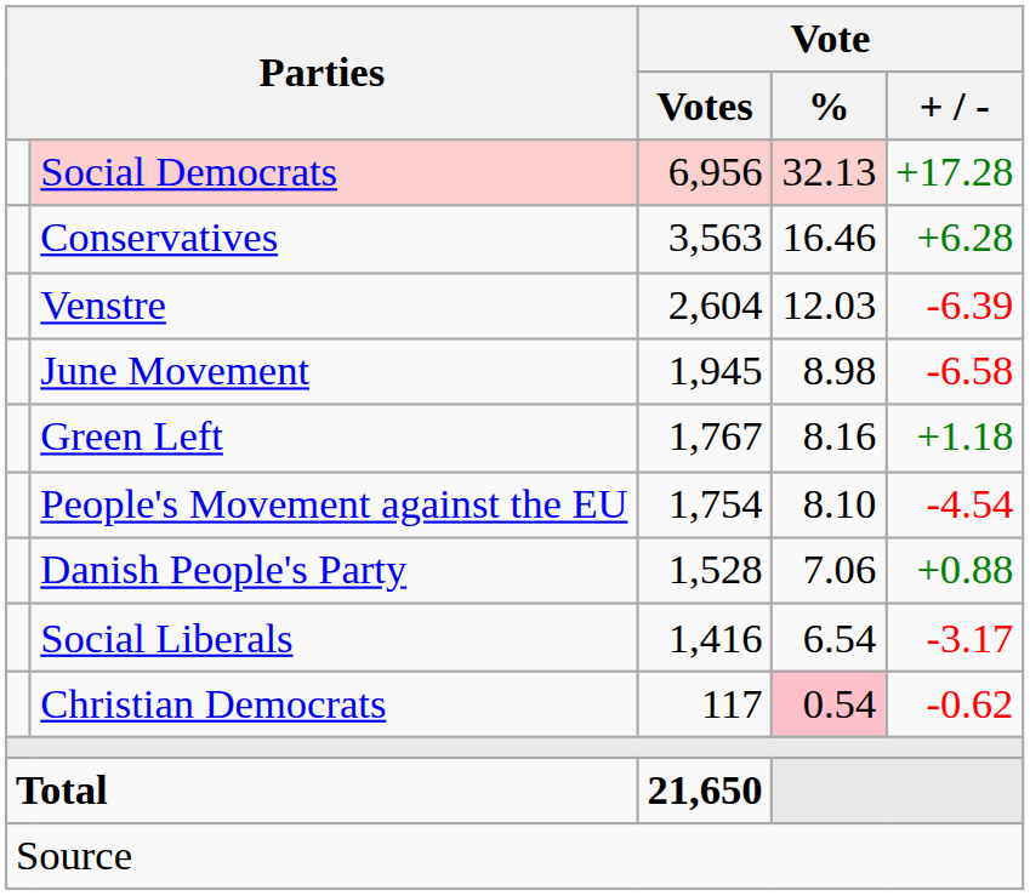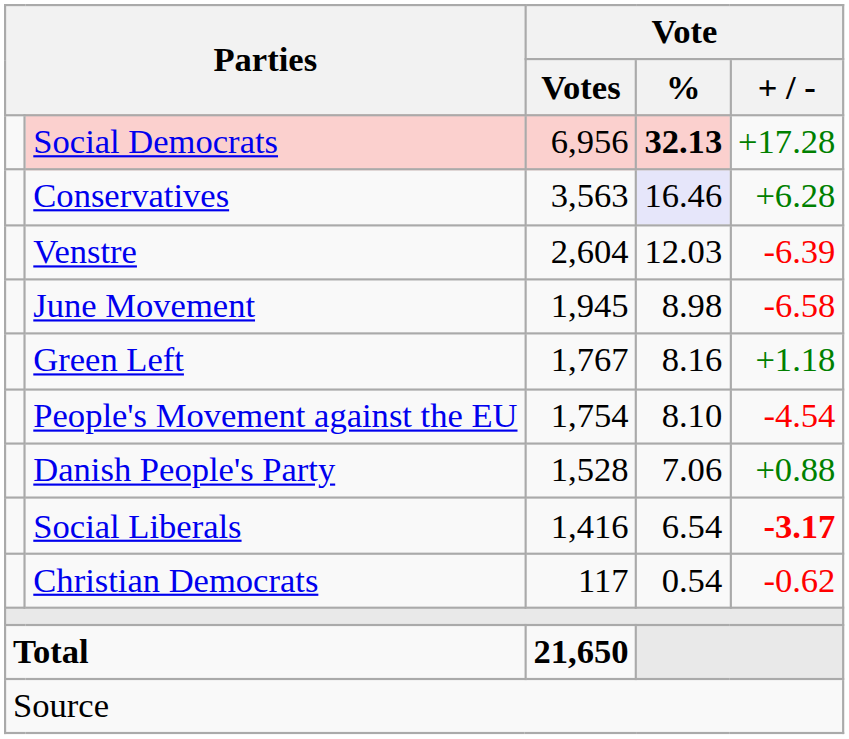Social Democrats | Vote / %: normal -> bold
Conservatives | Vote / %: no background -> lavender background
Social Liberals | Vote / + / -: normal -> bold
Christian Democrats | Vote / %: pink background -> no background
